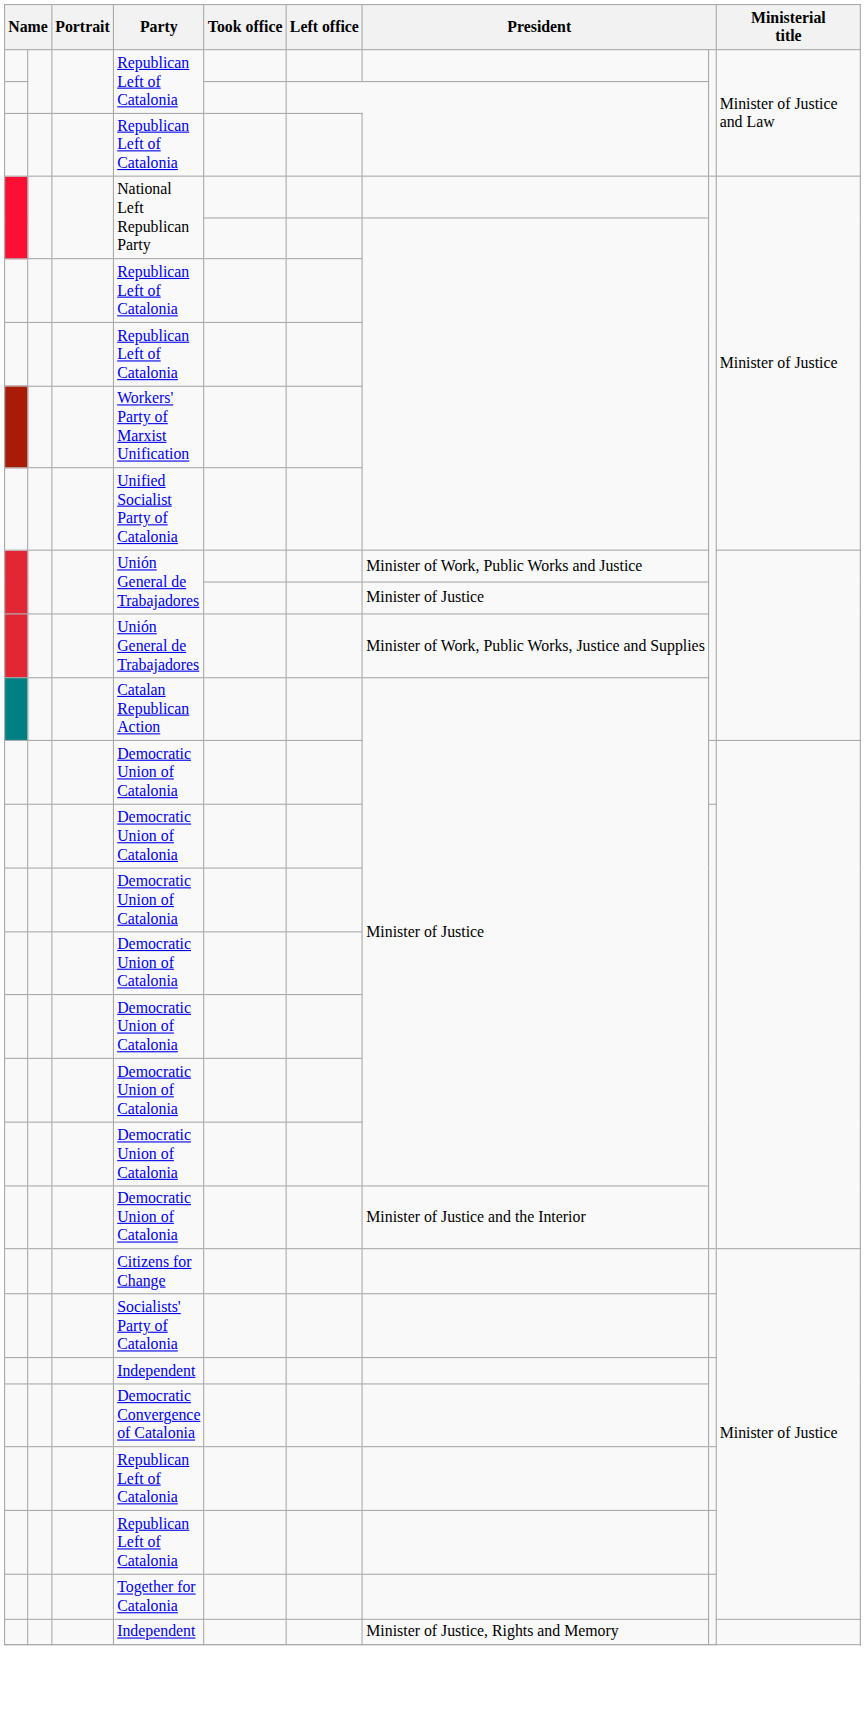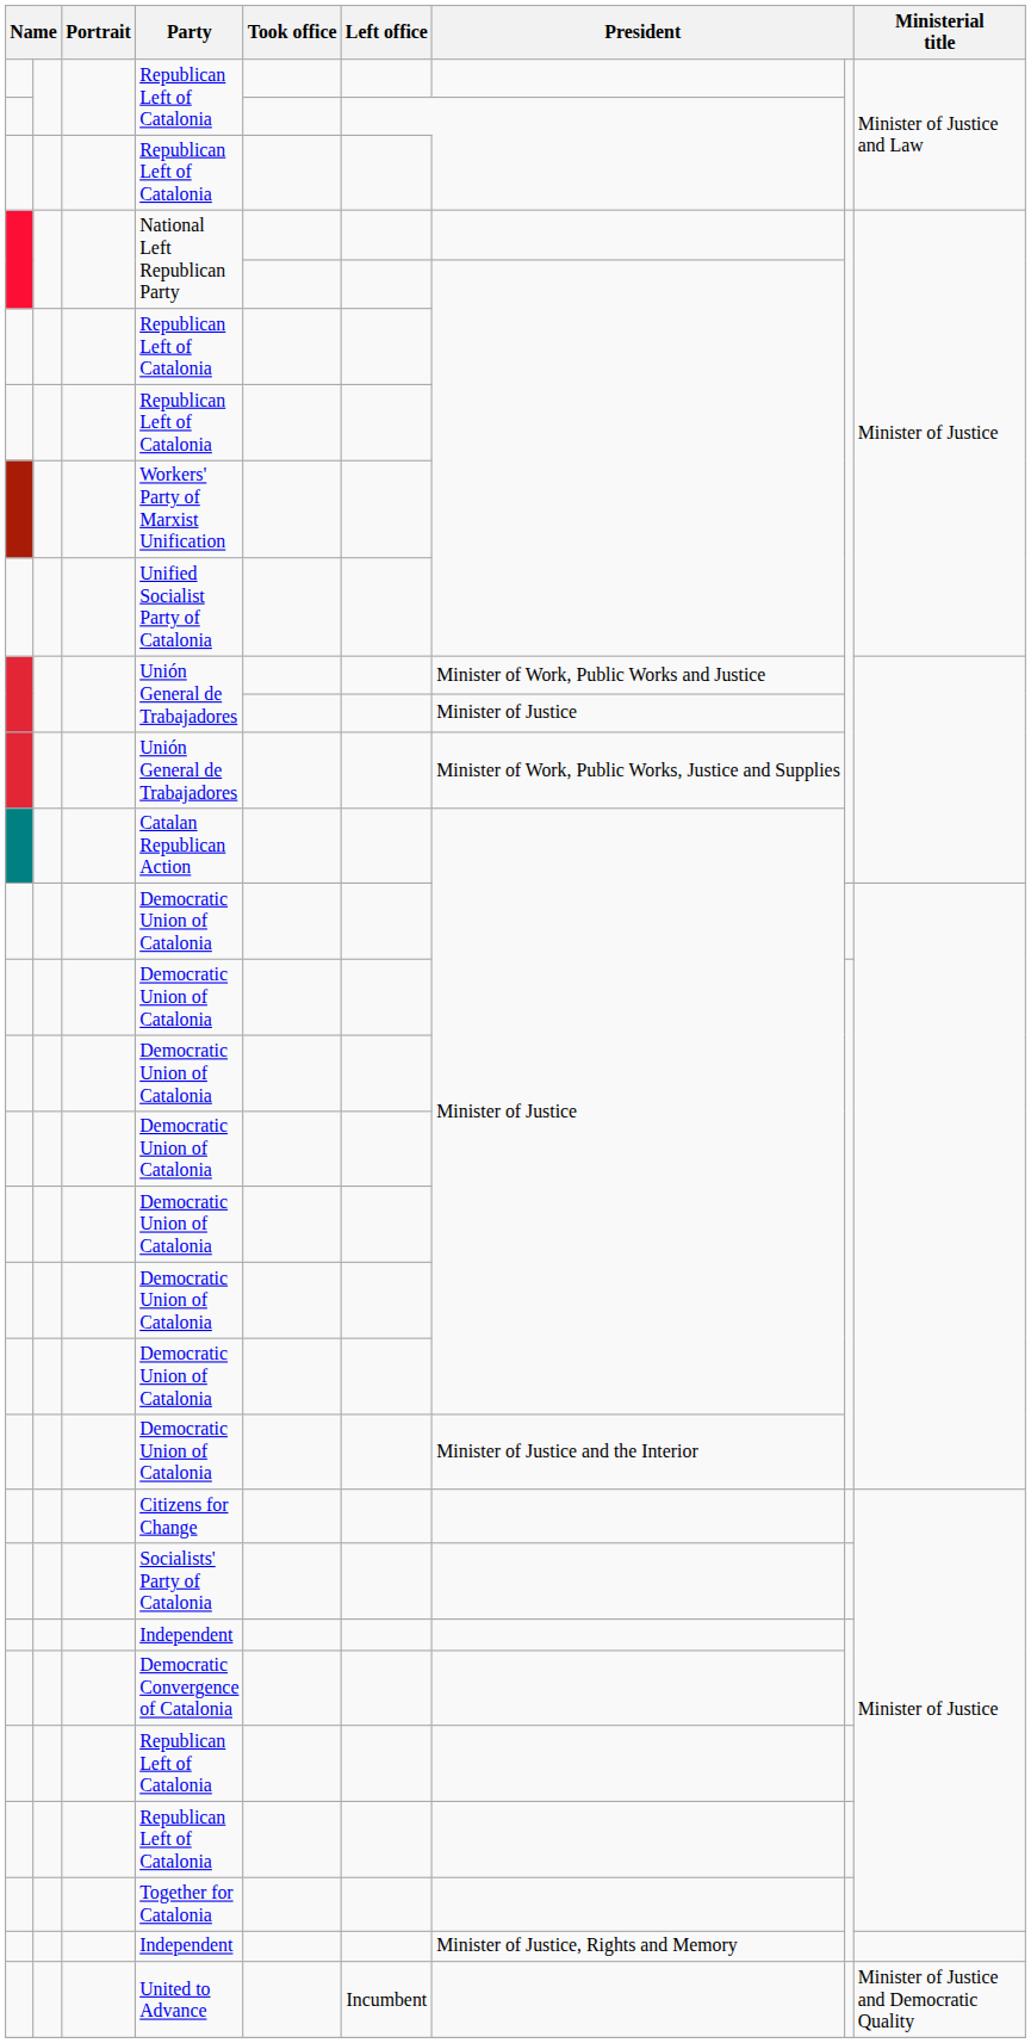+ row: United to Advance | Incumbent | Minister of Justice and Democratic Quality
